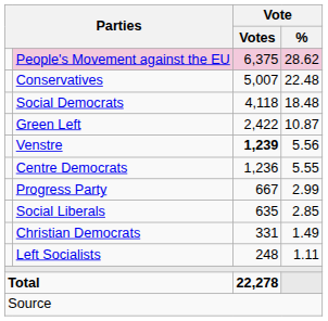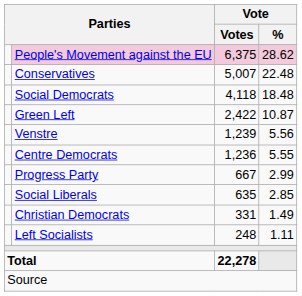Venstre | Vote / Votes: bold -> normal
